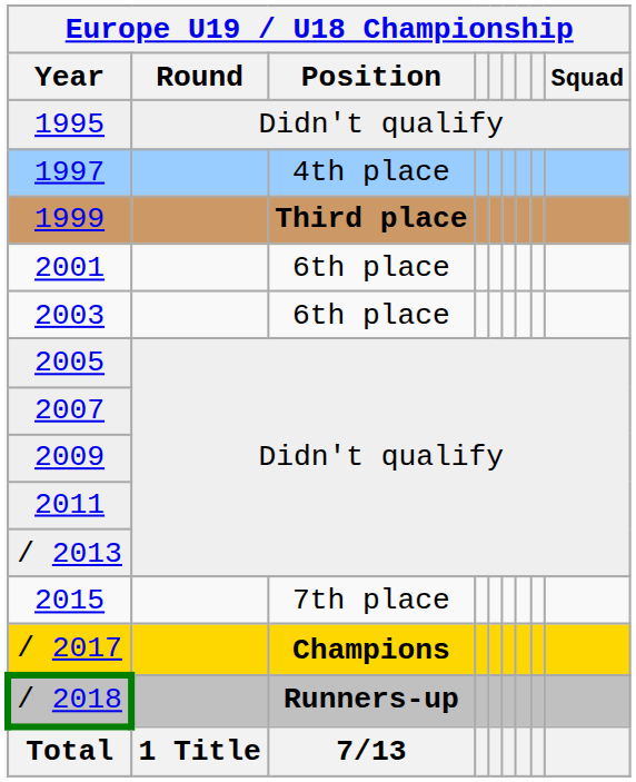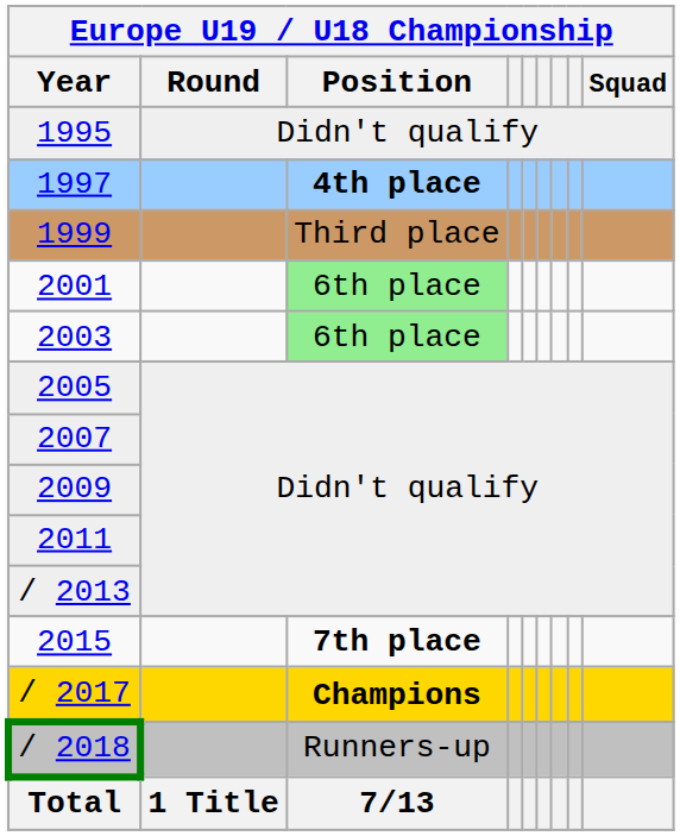1997 | Europe U19 / U18 Championship / Position: normal -> bold
1999 | Europe U19 / U18 Championship / Position: bold -> normal
2001 | Europe U19 / U18 Championship / Position: no background -> lightgreen background
2003 | Europe U19 / U18 Championship / Position: no background -> lightgreen background
2015 | Europe U19 / U18 Championship / Position: normal -> bold
/ 2018 | Europe U19 / U18 Championship / Position: bold -> normal
